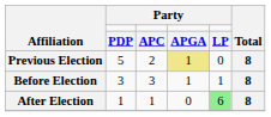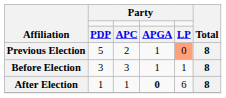Previous Election | column 4: khaki background -> no background
Previous Election | column 5: no background -> lightsalmon background
After Election | column 4: normal -> bold
After Election | column 5: lightgreen background -> no background
